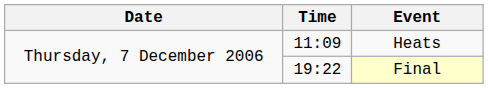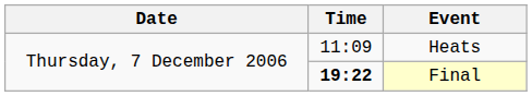Final | Time: normal -> bold
